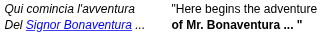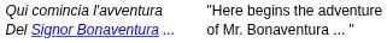Del Signor Bonaventura ... | column 2: bold -> normal
